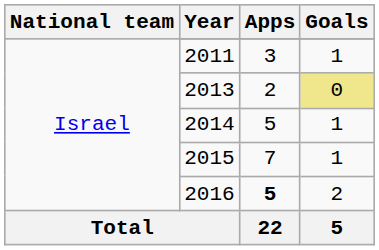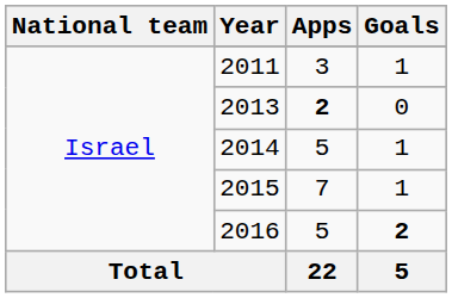2013 | Apps: normal -> bold
2013 | Goals: khaki background -> no background
2016 | Apps: bold -> normal
2016 | Goals: normal -> bold
